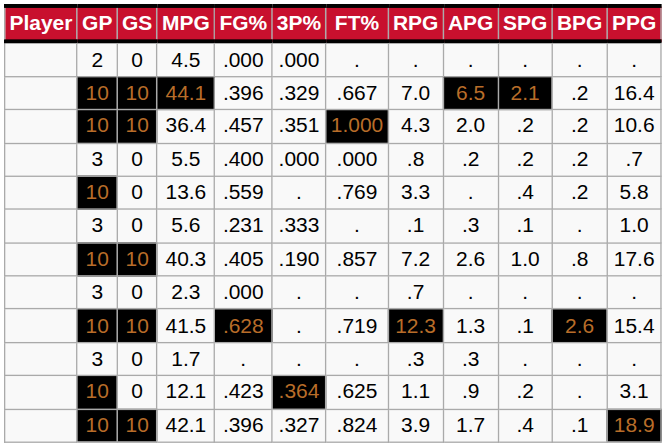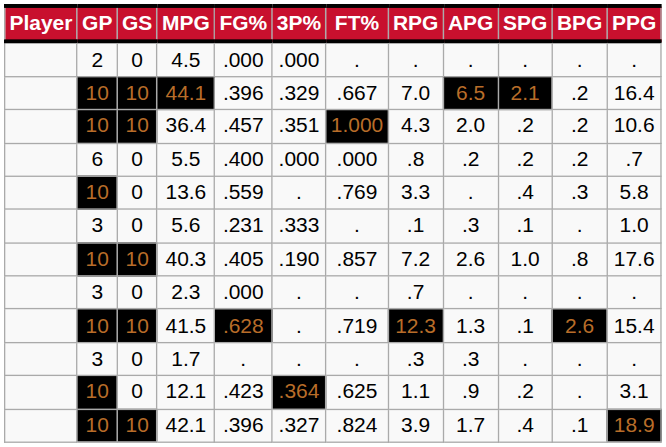5.5 | GP: 3 -> 6
13.6 | BPG: .2 -> .3
